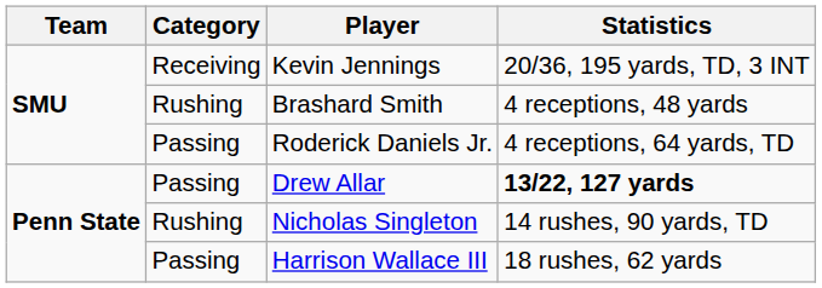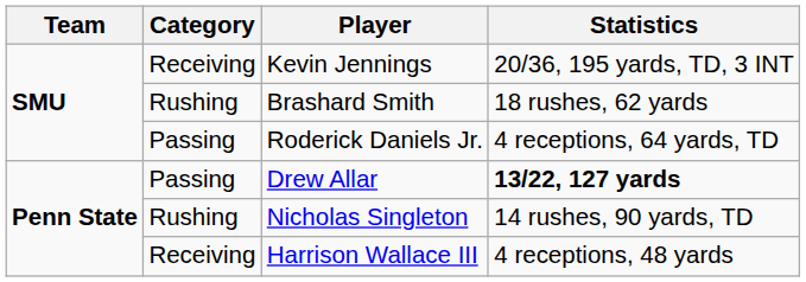Brashard Smith | Statistics: 4 receptions, 48 yards -> 18 rushes, 62 yards
Harrison Wallace III | Category: Passing -> Receiving
Harrison Wallace III | Statistics: 18 rushes, 62 yards -> 4 receptions, 48 yards
